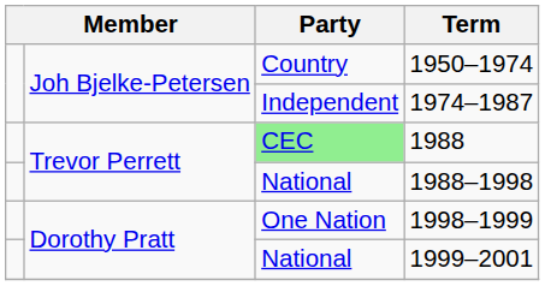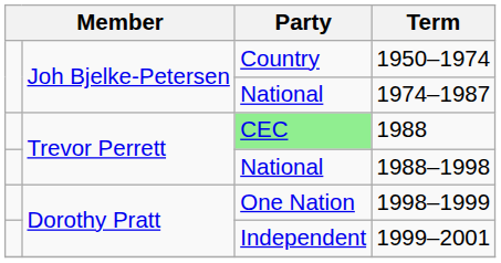1974–1987 | Party: Independent -> National
1999–2001 | Party: National -> Independent
